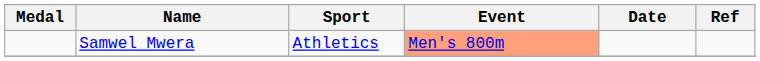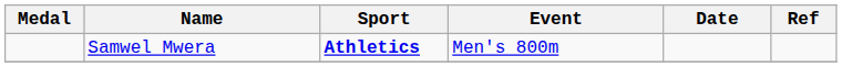Samwel Mwera | Sport: normal -> bold
Samwel Mwera | Event: lightsalmon background -> no background
